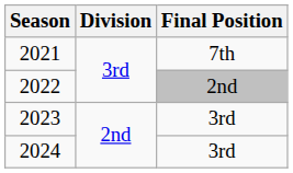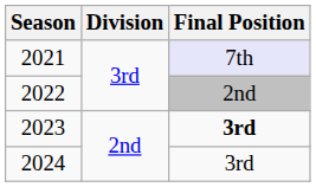2021 | Final Position: no background -> lavender background
2023 | Final Position: normal -> bold
